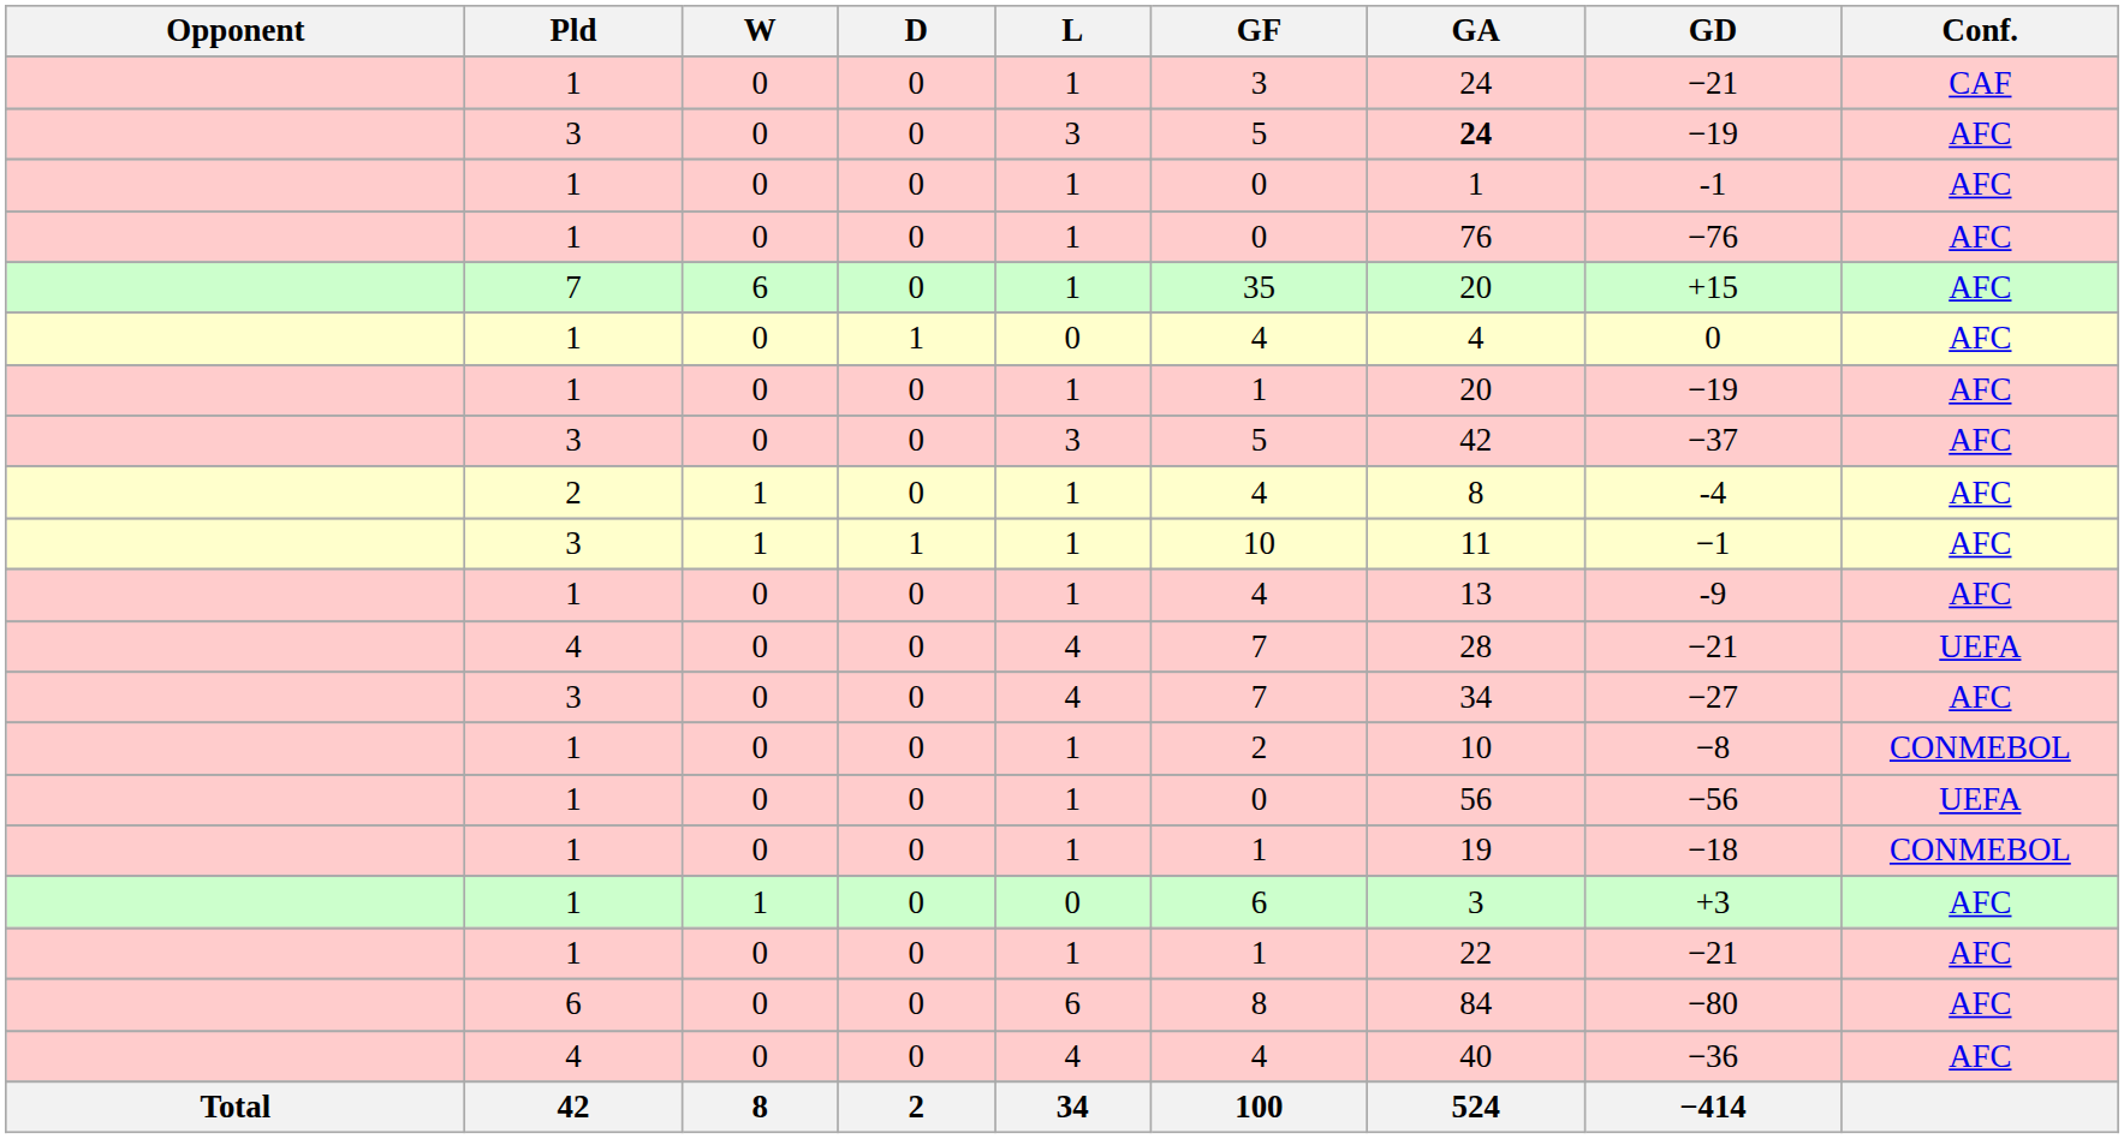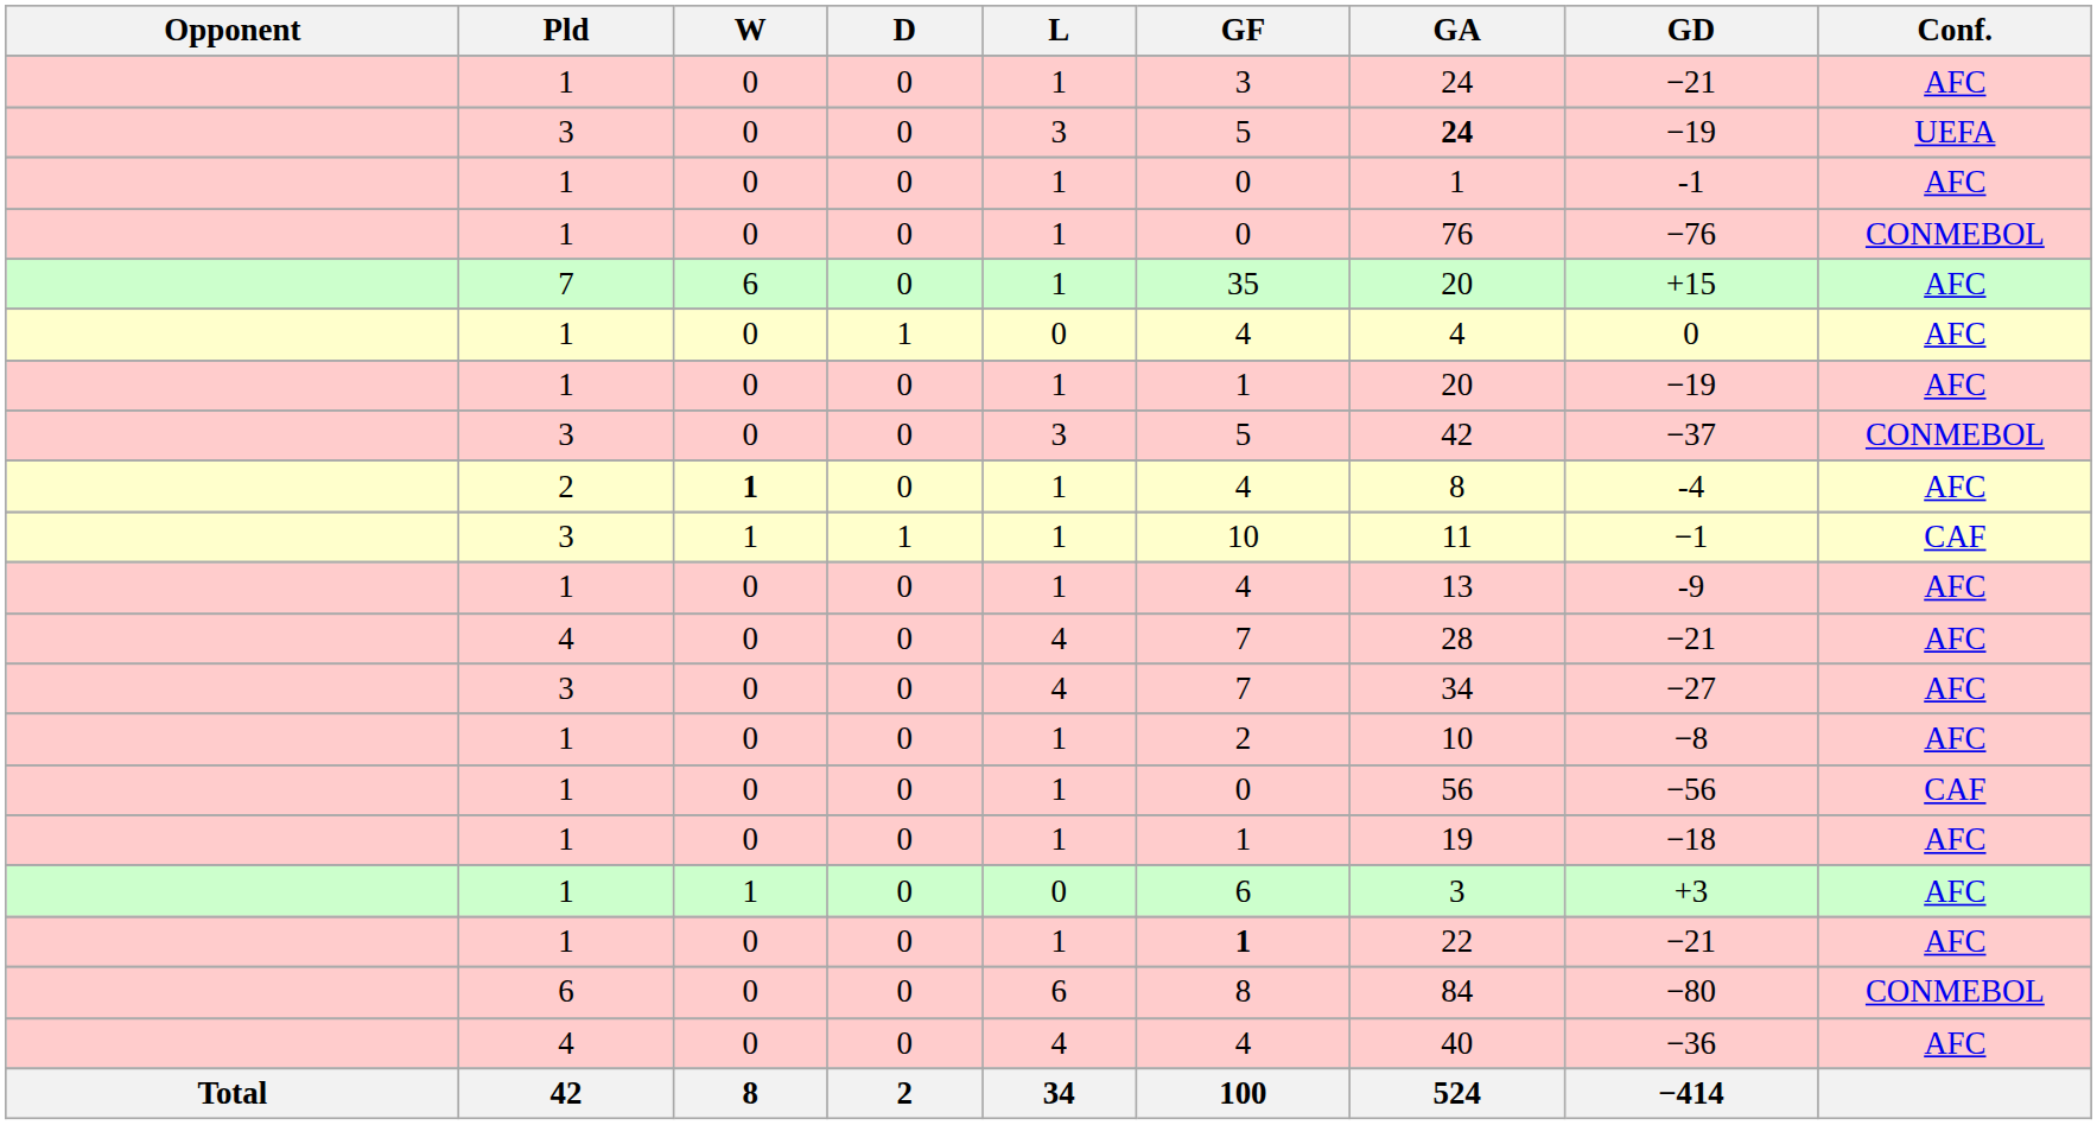row 2 | Conf.: CAF -> AFC
row 3 | Conf.: AFC -> UEFA
row 5 | Conf.: AFC -> CONMEBOL
row 9 | Conf.: AFC -> CONMEBOL
row 10 | W: normal -> bold
row 11 | Conf.: AFC -> CAF
row 13 | Conf.: UEFA -> AFC
row 15 | Conf.: CONMEBOL -> AFC
row 16 | Conf.: UEFA -> CAF
row 17 | Conf.: CONMEBOL -> AFC
row 19 | GF: normal -> bold
row 20 | Conf.: AFC -> CONMEBOL
